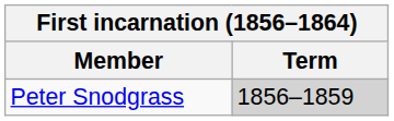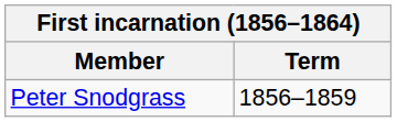Peter Snodgrass | Term: lightgrey background -> no background
